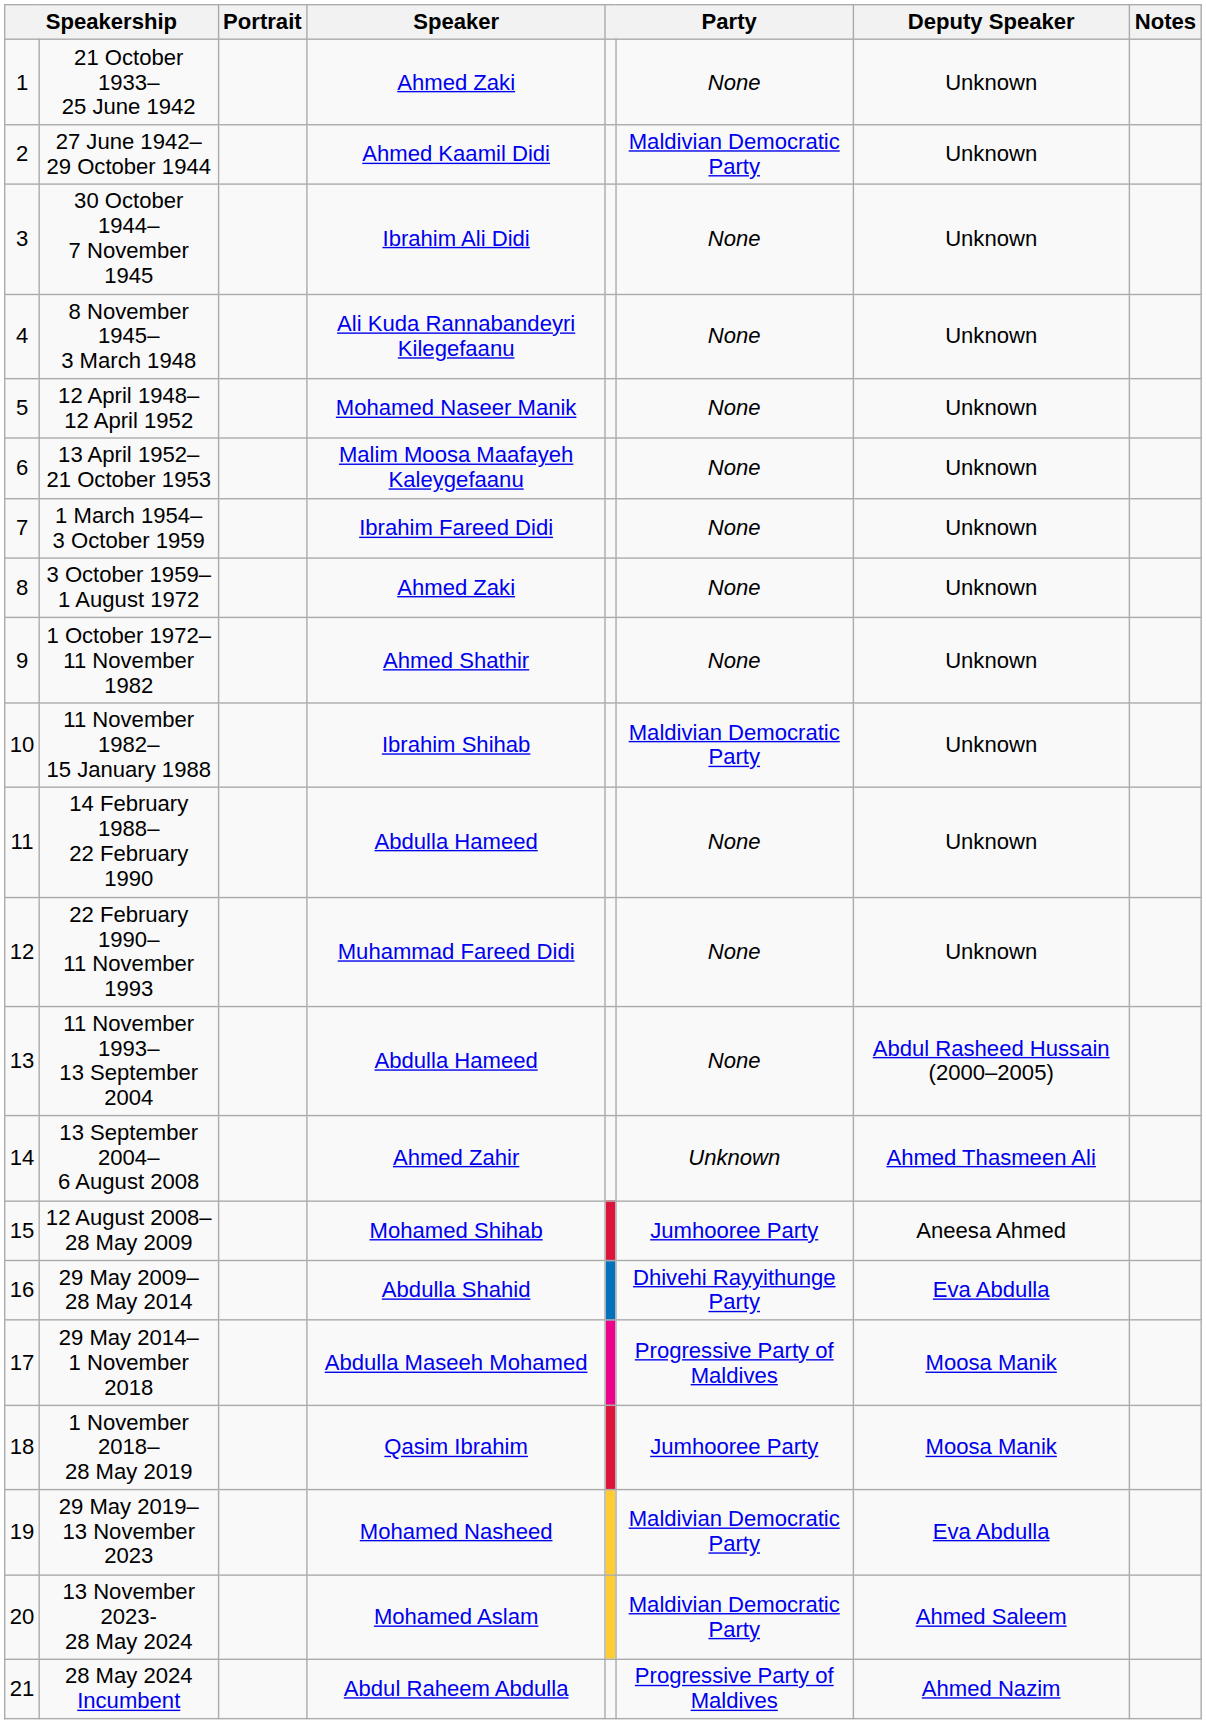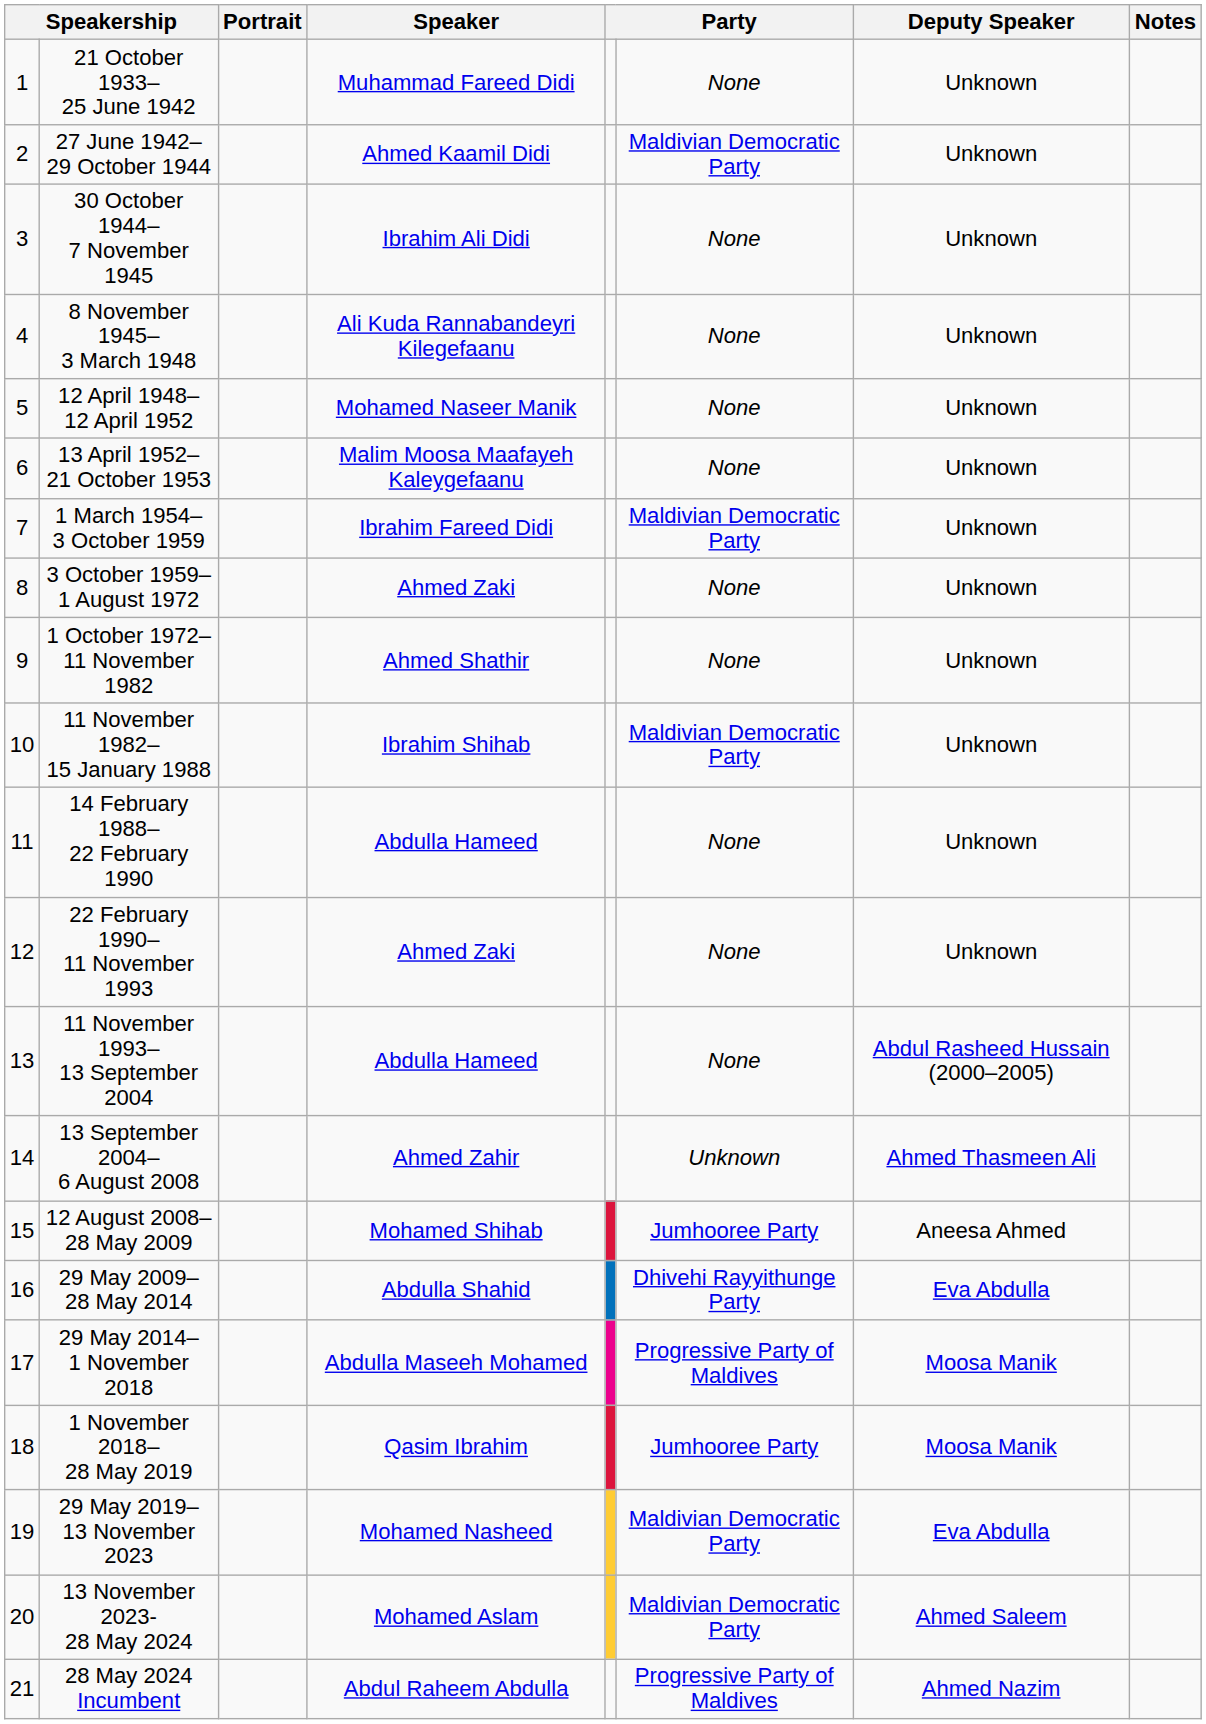21 October 1933– 25 June 1942 | Speaker: Ahmed Zaki -> Muhammad Fareed Didi
1 March 1954– 3 October 1959 | column 6: None -> Maldivian Democratic Party
22 February 1990– 11 November 1993 | Speaker: Muhammad Fareed Didi -> Ahmed Zaki
